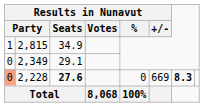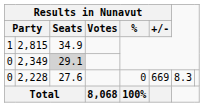2,349 | Results in Nunavut / Seats: no background -> lightgrey background
2,228 | column 1: lightsalmon background -> no background
2,228 | Results in Nunavut / Seats: bold -> normal
2,228 | column 7: bold -> normal
